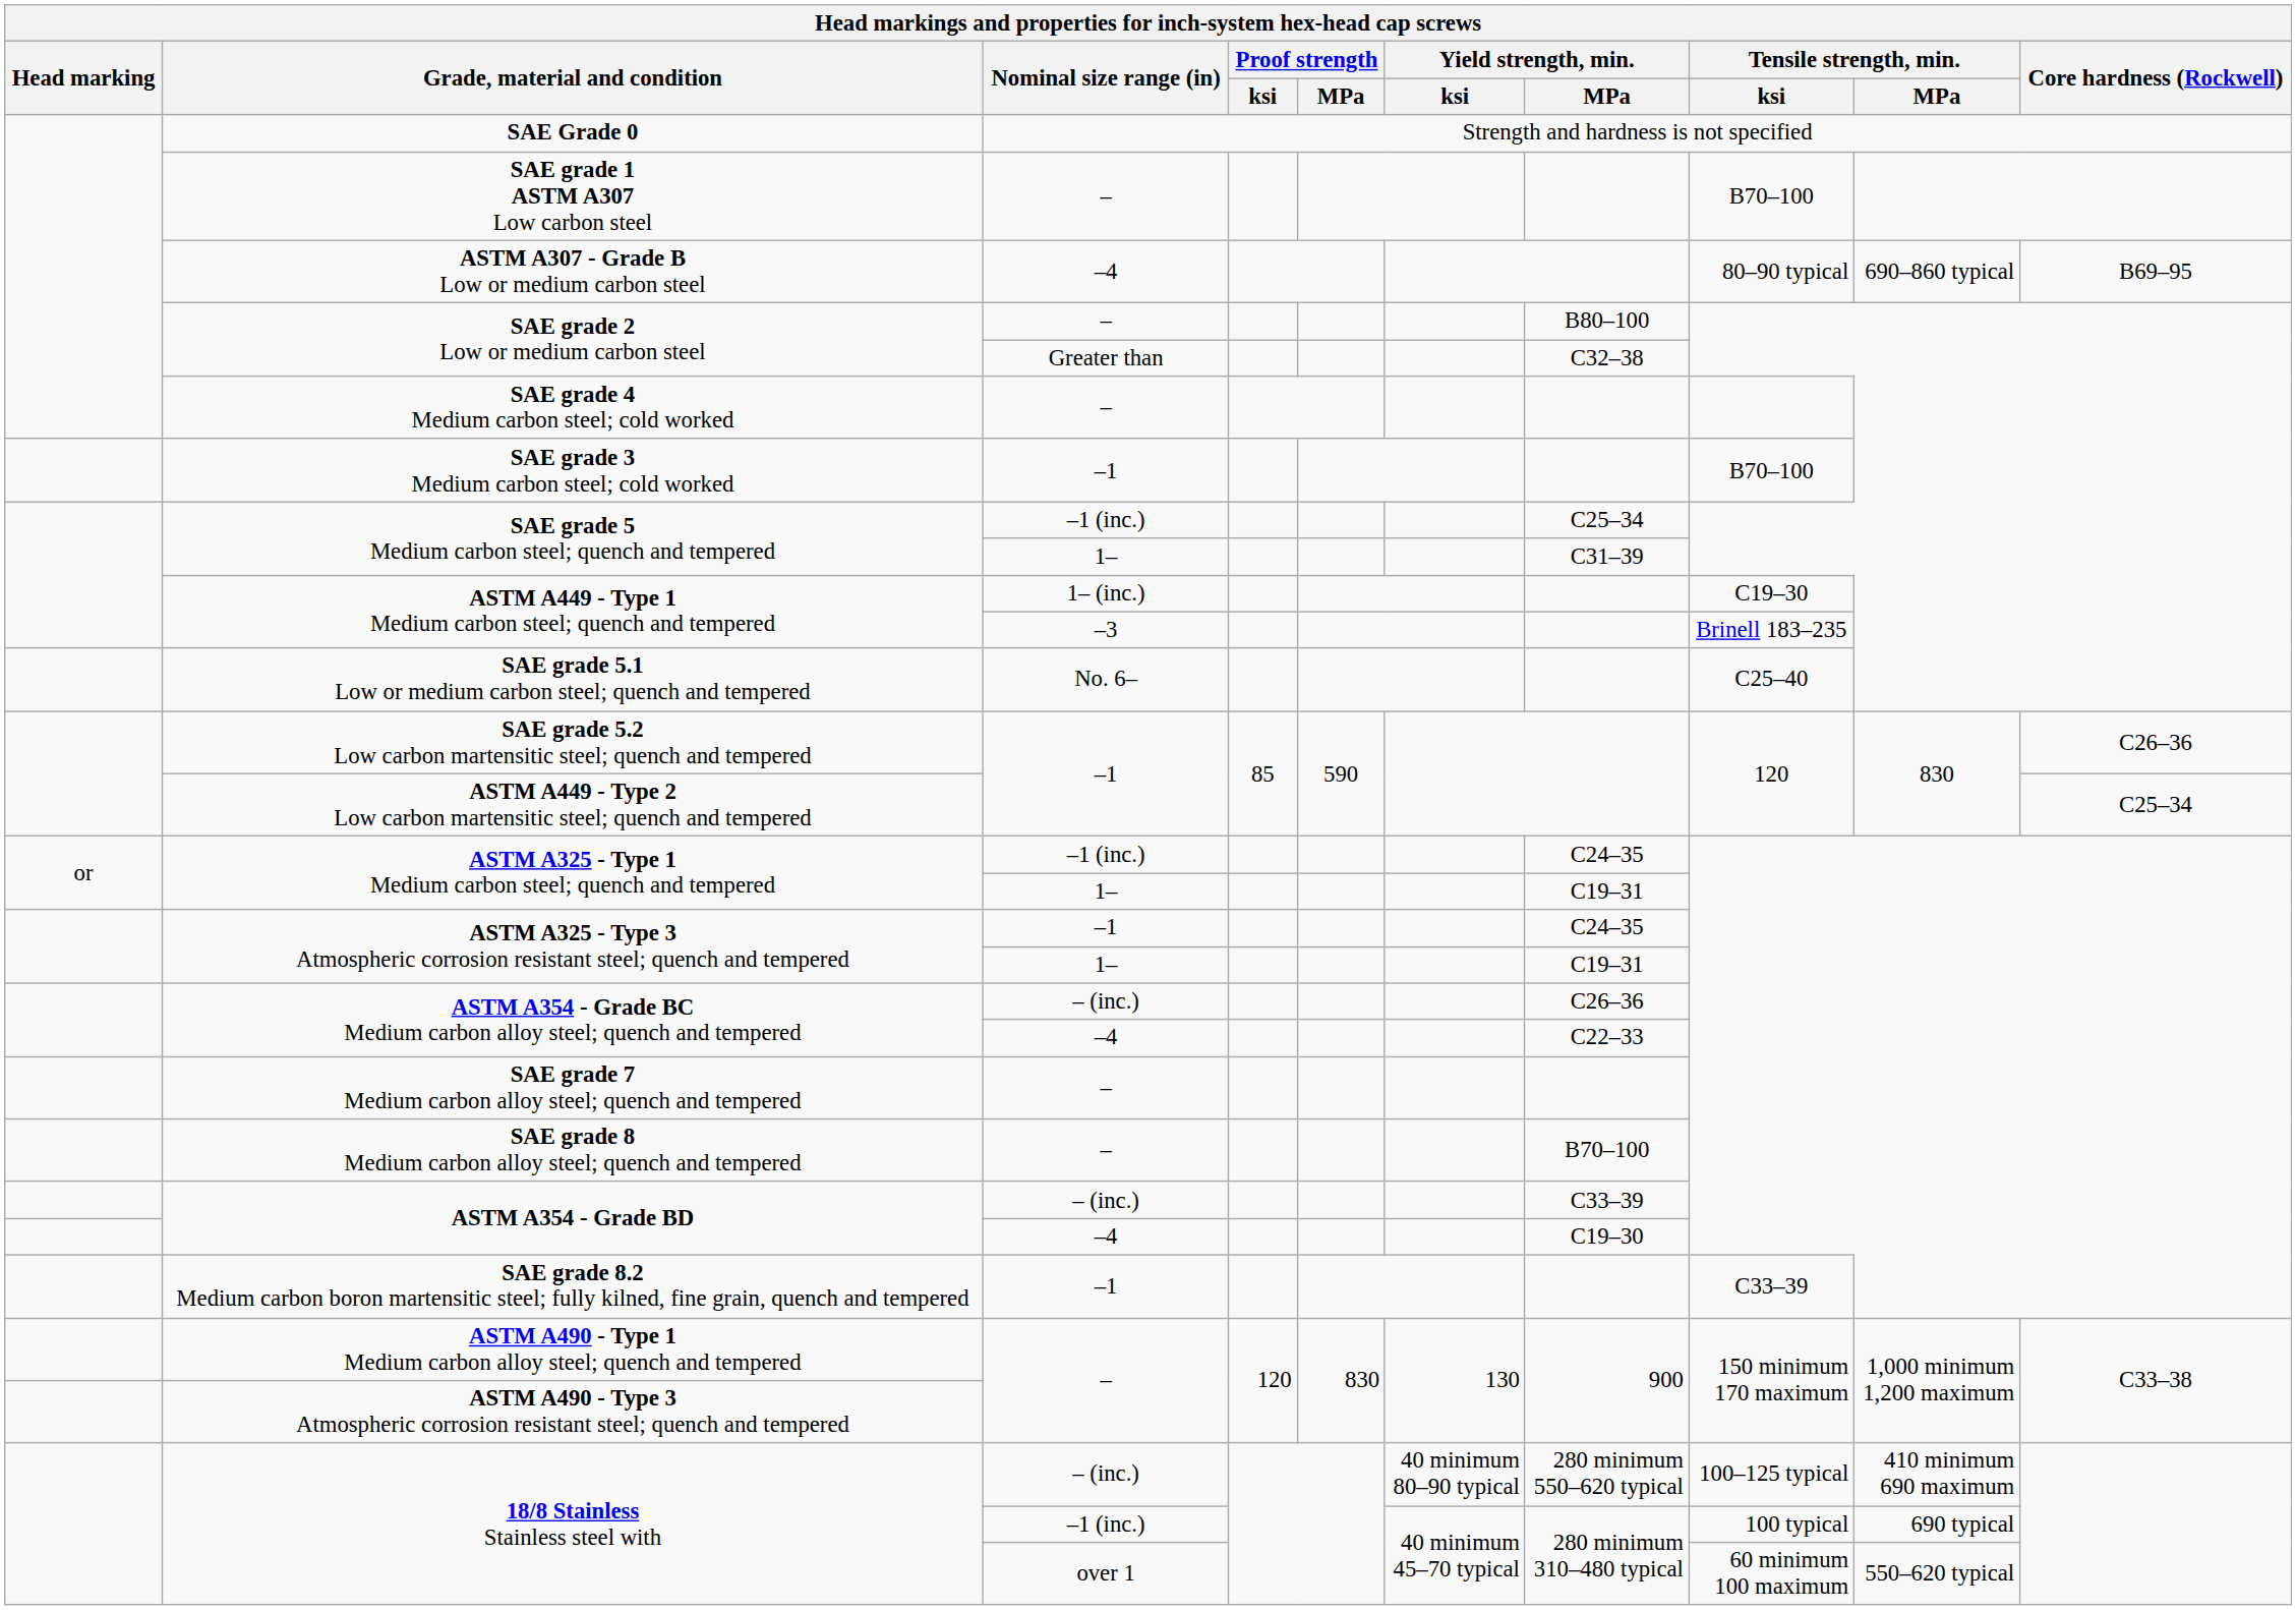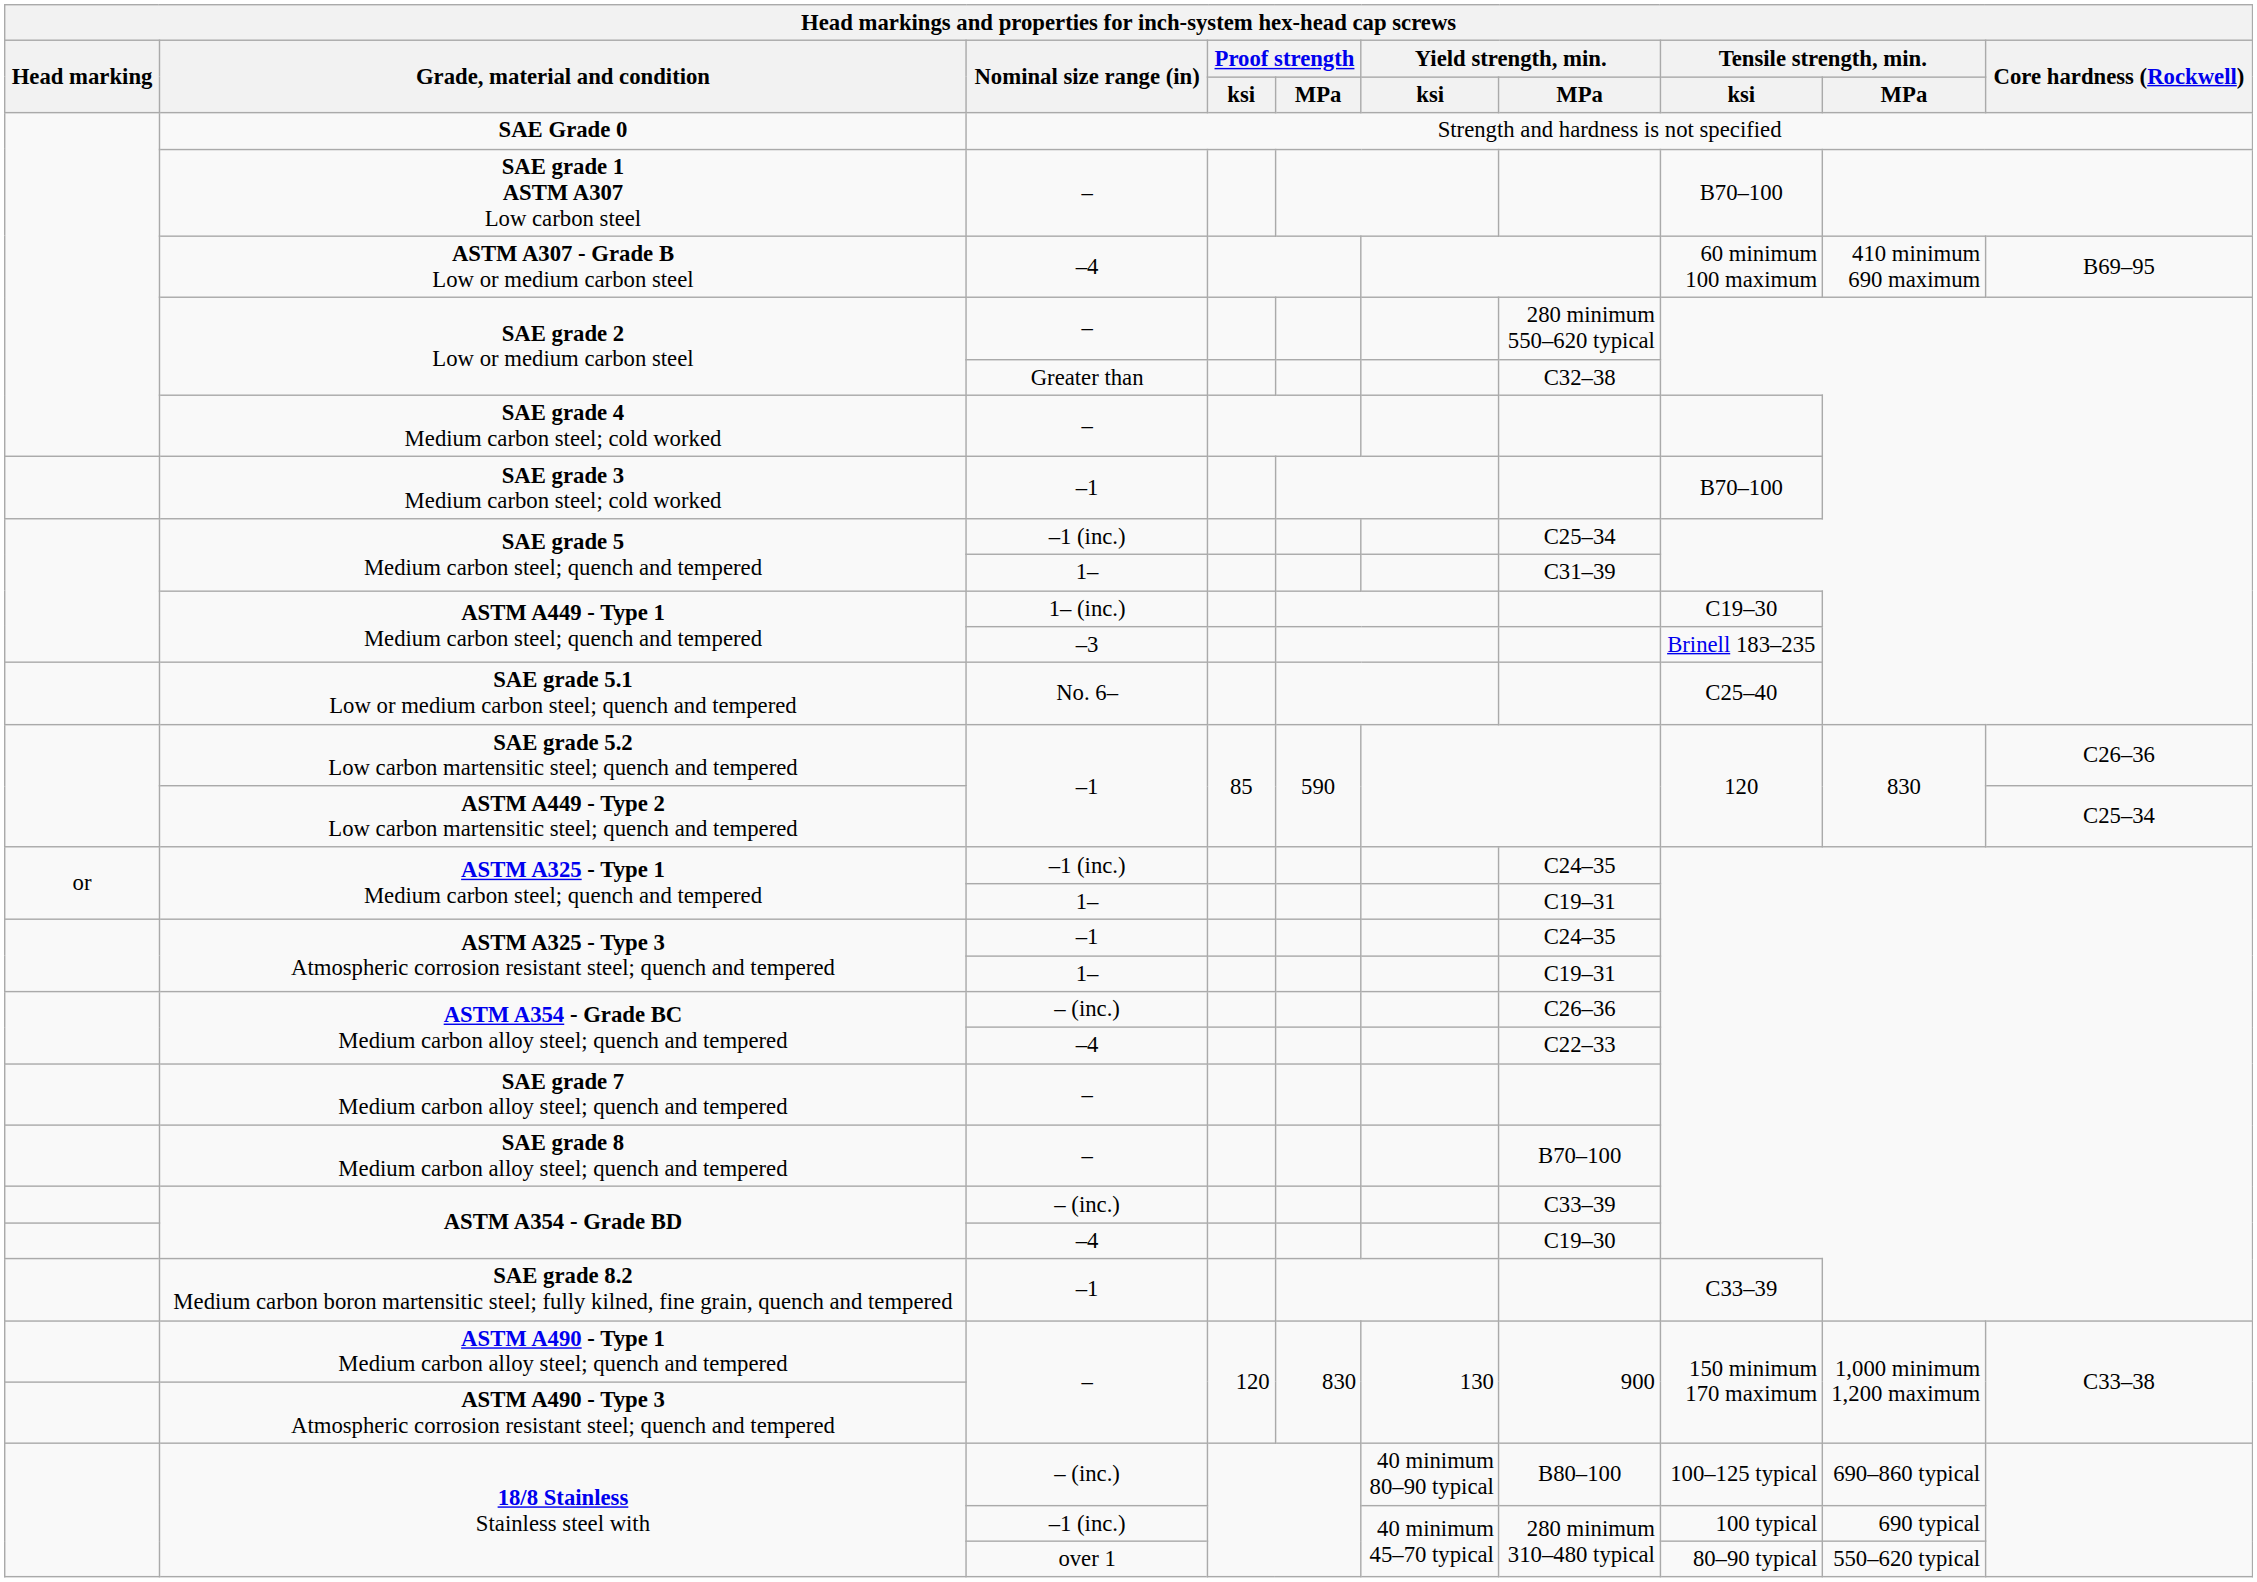ASTM A307 - Grade B Low or medium carbon steel | Tensile strength, min. / ksi: 80–90 typical -> 60 minimum 100 maximum
ASTM A307 - Grade B Low or medium carbon steel | Tensile strength, min. / MPa: 690–860 typical -> 410 minimum 690 maximum
SAE grade 2 Low or medium carbon steel / – | Yield strength, min. / MPa: B80–100 -> 280 minimum 550–620 typical
18/8 Stainless Stainless steel with / – (inc.) | Yield strength, min. / MPa: 280 minimum 550–620 typical -> B80–100
18/8 Stainless Stainless steel with / – (inc.) | Tensile strength, min. / MPa: 410 minimum 690 maximum -> 690–860 typical
18/8 Stainless Stainless steel with / over 1 | Tensile strength, min. / ksi: 60 minimum 100 maximum -> 80–90 typical
